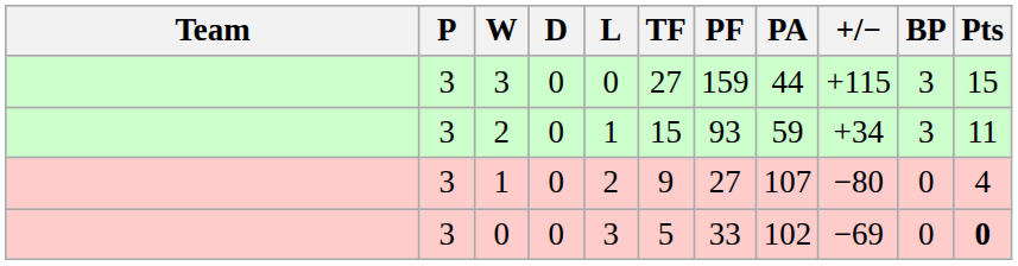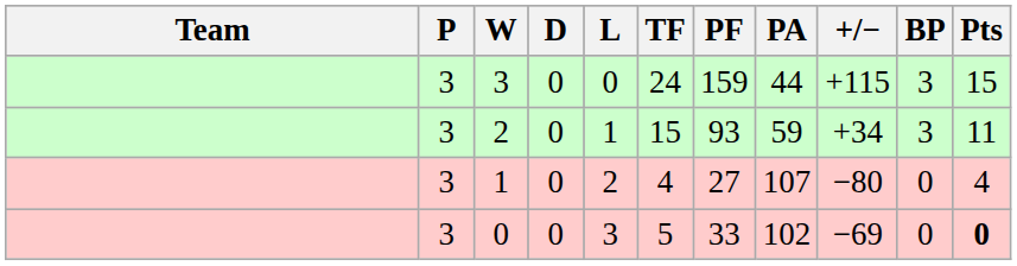row 2 | TF: 27 -> 24
row 4 | TF: 9 -> 4
